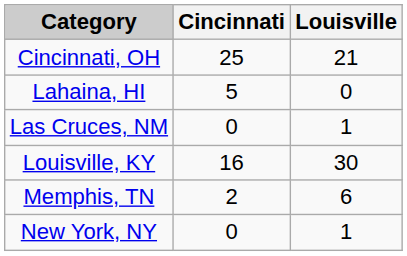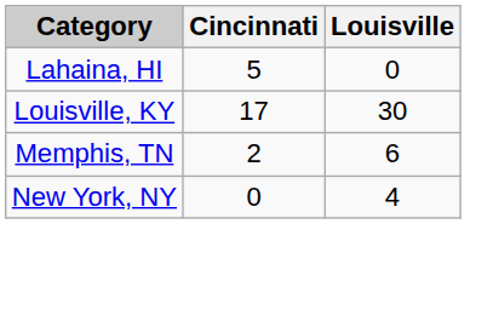- row: Cincinnati, OH | 25 | 21
- row: Las Cruces, NM | 0 | 1
Louisville, KY | Cincinnati: 16 -> 17
New York, NY | Louisville: 1 -> 4
